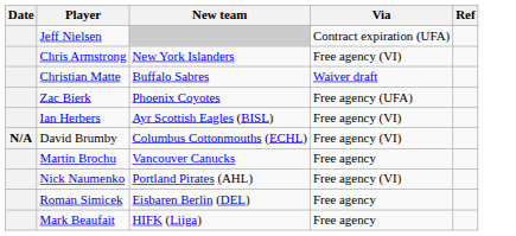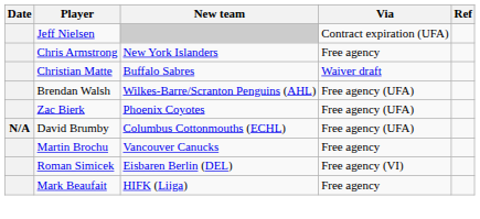Chris Armstrong | Via: Free agency (VI) -> Free agency
+ row: Brendan Walsh | Wilkes-Barre/Scranton Penguins (AHL) | Free agency (UFA)
- row: Ian Herbers | Ayr Scottish Eagles (BISL) | Free agency (VI)
David Brumby | Via: Free agency (VI) -> Free agency (UFA)
- row: Nick Naumenko | Portland Pirates (AHL) | Free agency (VI)
Roman Simicek | Via: Free agency -> Free agency (VI)
